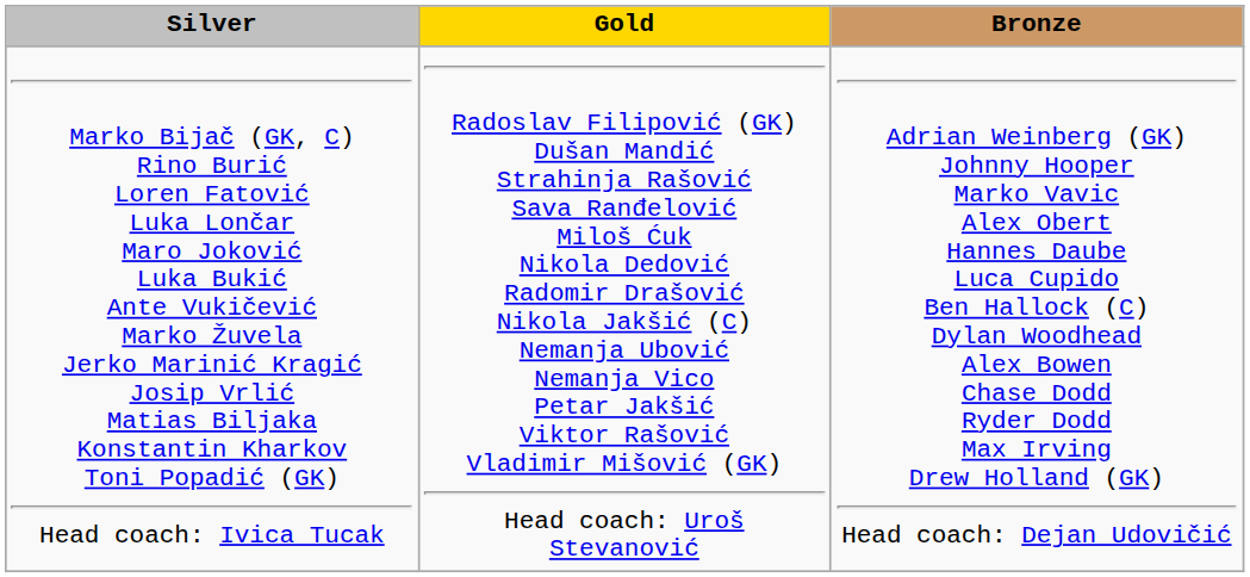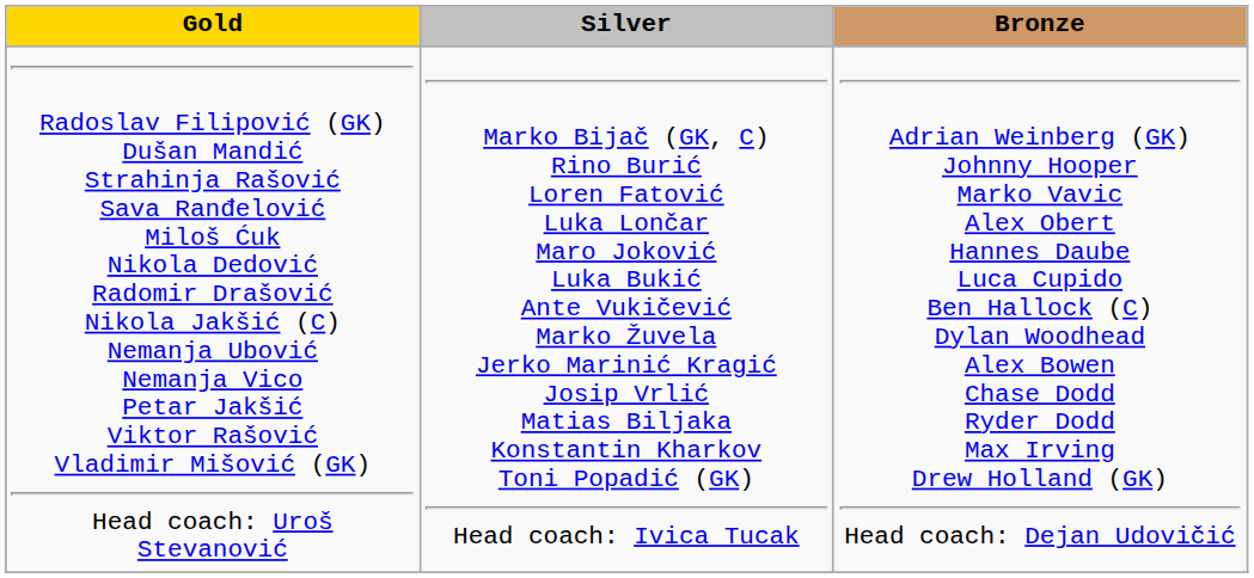columns swapped: Gold <-> Silver
